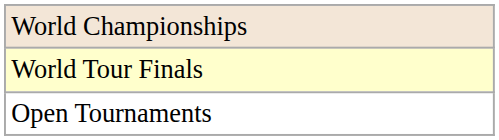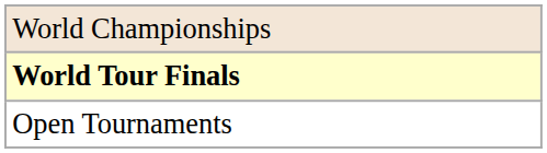row 2 | column 1: normal -> bold
